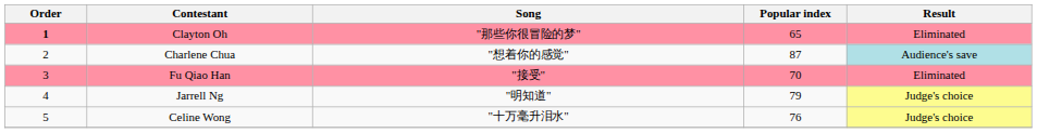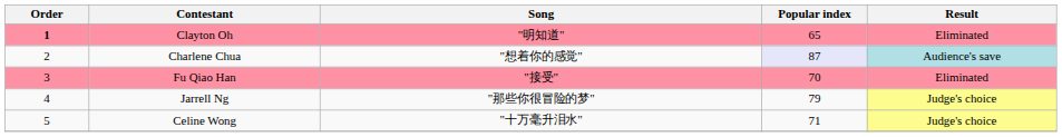Clayton Oh | Song: "那些你很冒险的梦" -> "明知道"
Charlene Chua | Popular index: no background -> lavender background
Jarrell Ng | Song: "明知道" -> "那些你很冒险的梦"
Celine Wong | Popular index: 76 -> 71
